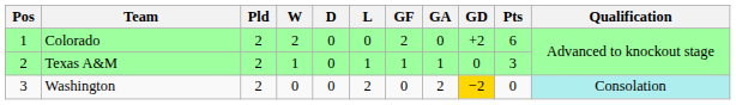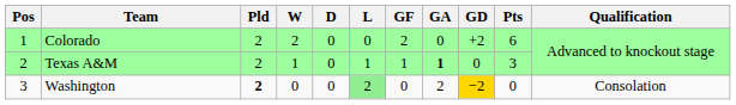Texas A&M | GA: normal -> bold
Washington | Pld: normal -> bold
Washington | L: no background -> lightgreen background
Washington | Qualification: paleturquoise background -> no background
